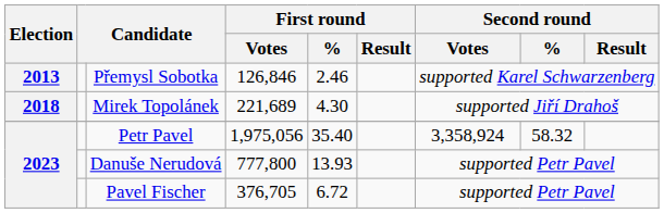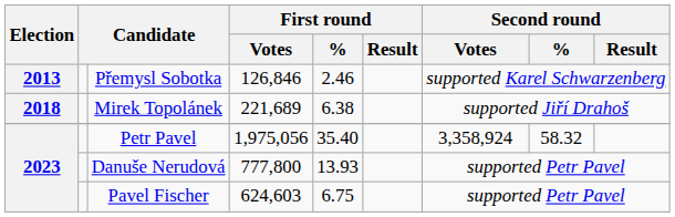Mirek Topolánek | First round / %: 4.30 -> 6.38
Pavel Fischer | First round / Votes: 376,705 -> 624,603
Pavel Fischer | First round / %: 6.72 -> 6.75
